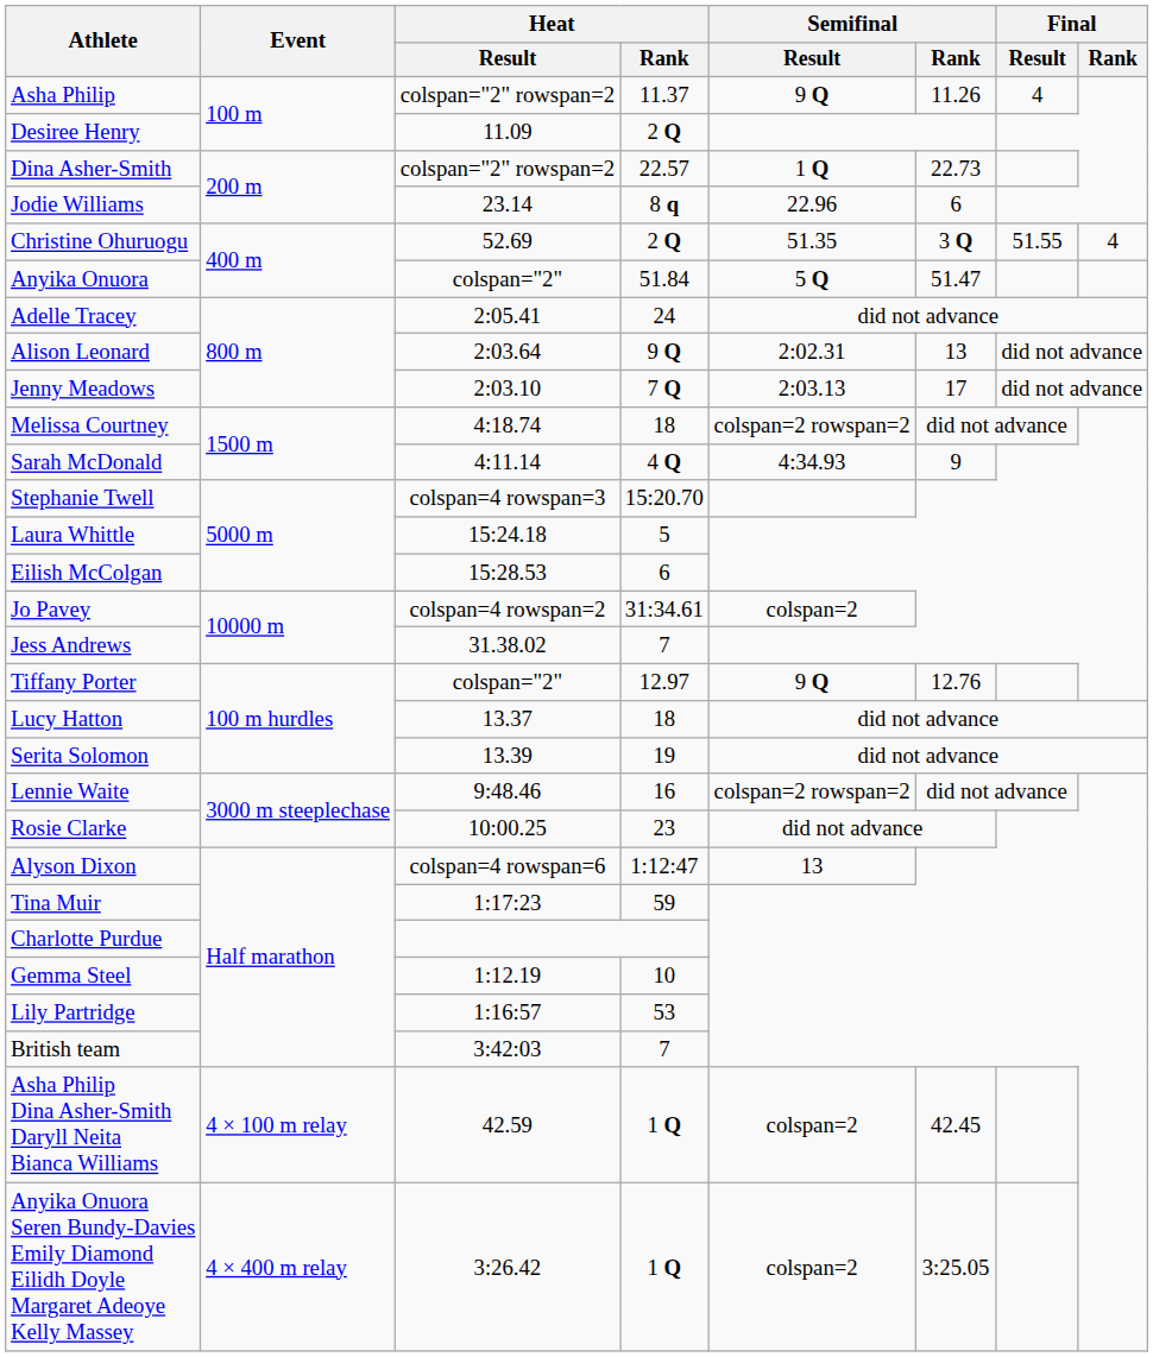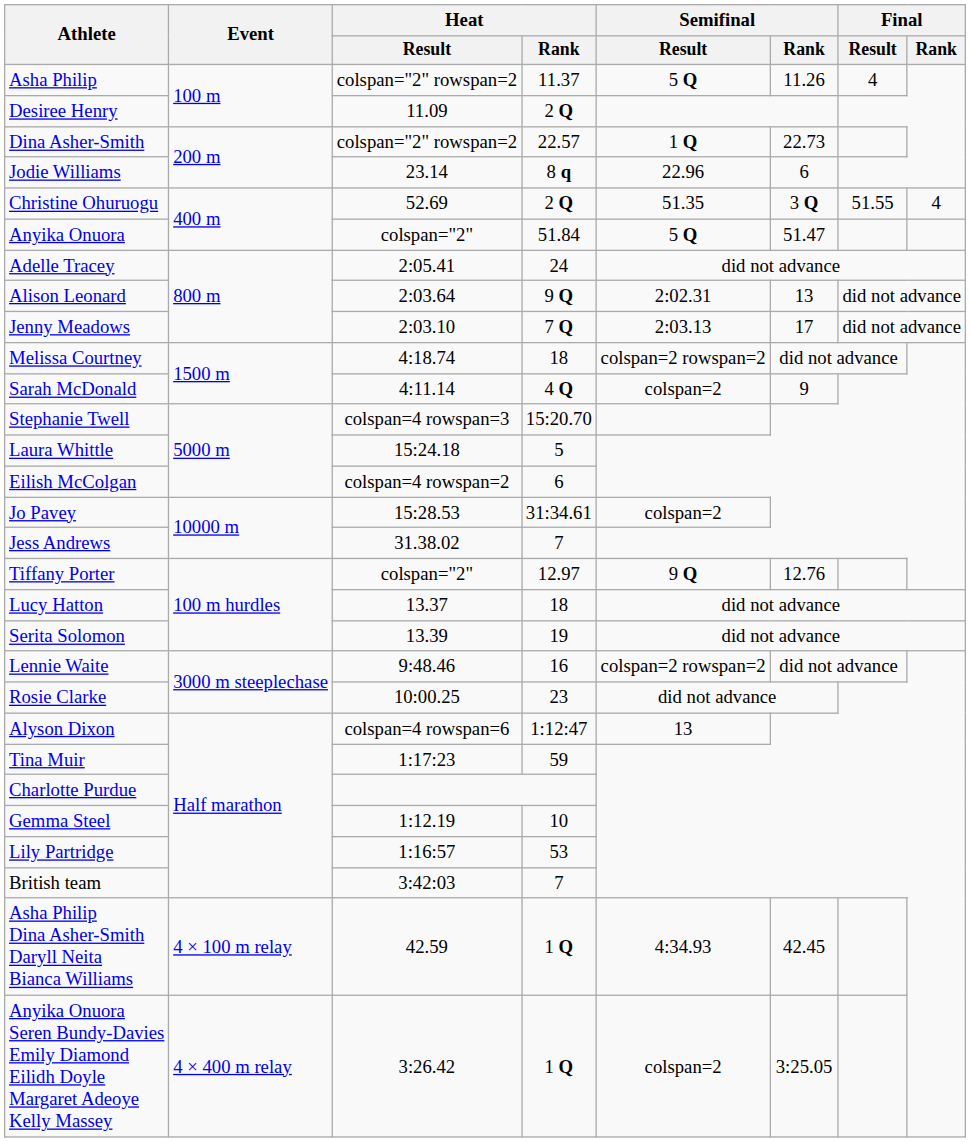Asha Philip | Semifinal / Result: 9 Q -> 5 Q
Sarah McDonald | Semifinal / Result: 4:34.93 -> colspan=2
Eilish McColgan | Heat / Result: 15:28.53 -> colspan=4 rowspan=2
Jo Pavey | Heat / Result: colspan=4 rowspan=2 -> 15:28.53
Asha Philip Dina Asher-Smith Daryll Neita Bianca Williams | Semifinal / Result: colspan=2 -> 4:34.93
